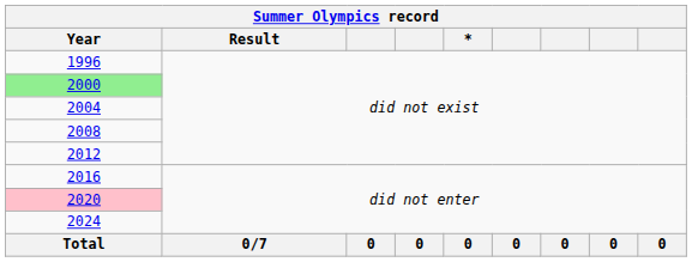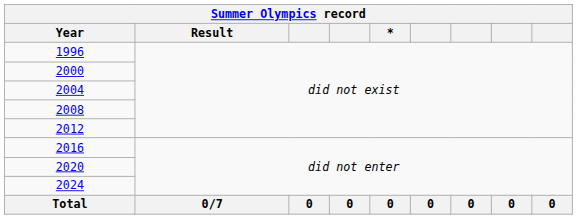2000 | Year: lightgreen background -> no background
2020 | Year: pink background -> no background
